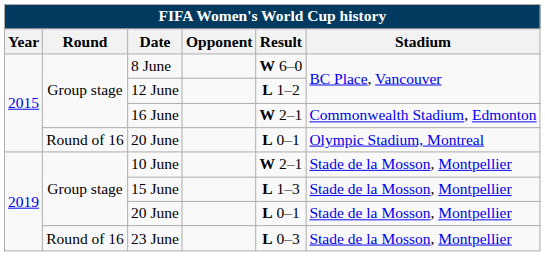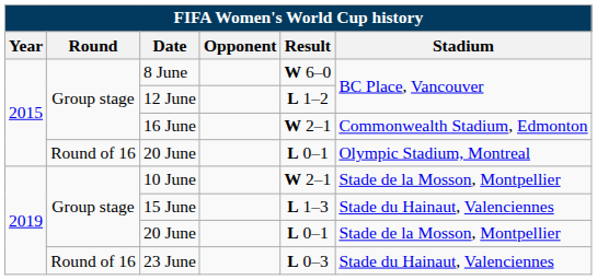15 June | Stadium: Stade de la Mosson, Montpellier -> Stade du Hainaut, Valenciennes
23 June | Stadium: Stade de la Mosson, Montpellier -> Stade du Hainaut, Valenciennes
